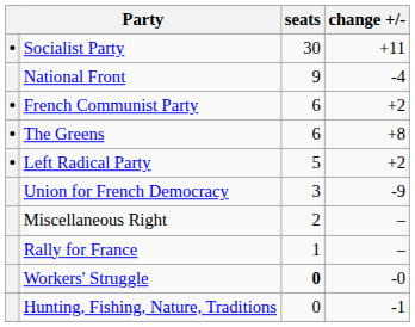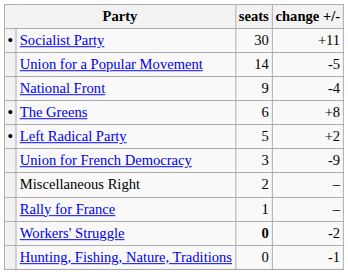+ row: Union for a Popular Movement | 14 | -5
- row: • | French Communist Party | 6 | +2
Workers' Struggle | change +/-: -0 -> -2
